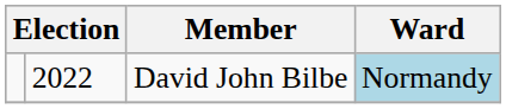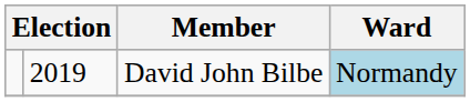David John Bilbe | column 2: 2022 -> 2019
